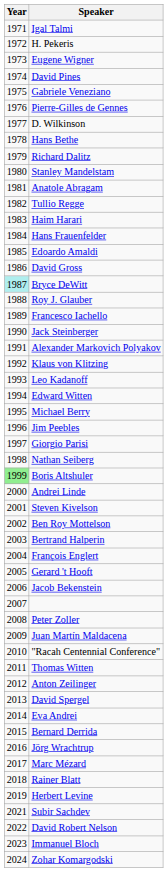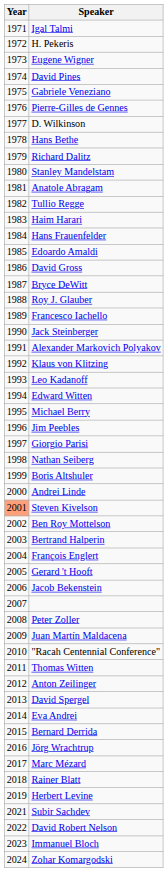Bryce DeWitt | Year: paleturquoise background -> no background
Boris Altshuler | Year: lightgreen background -> no background
Steven Kivelson | Year: no background -> lightsalmon background
